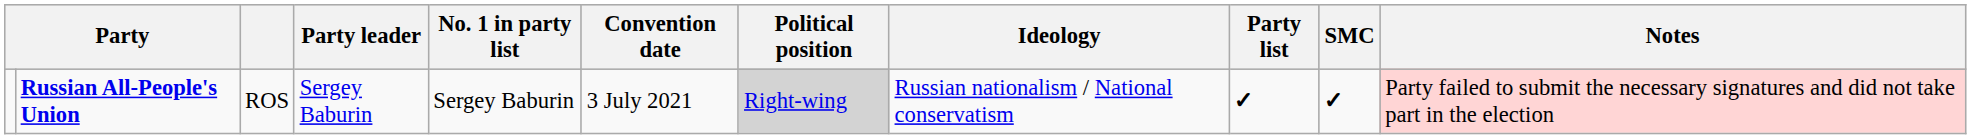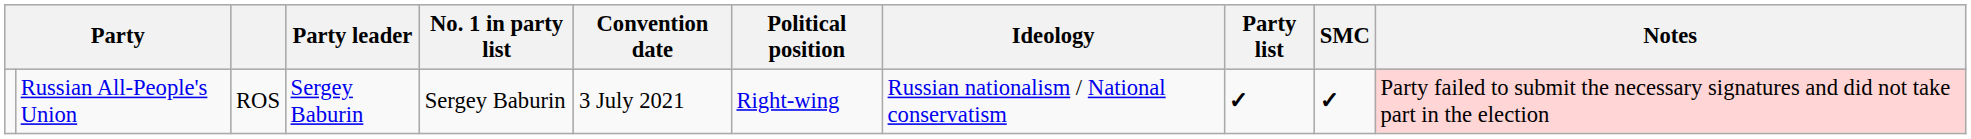row 2 | column 2: bold -> normal
row 2 | Political position: lightgrey background -> no background
